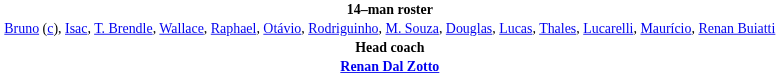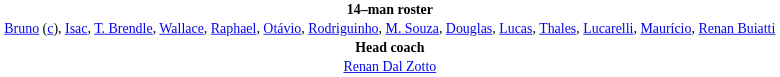row 4 | column 1: bold -> normal
